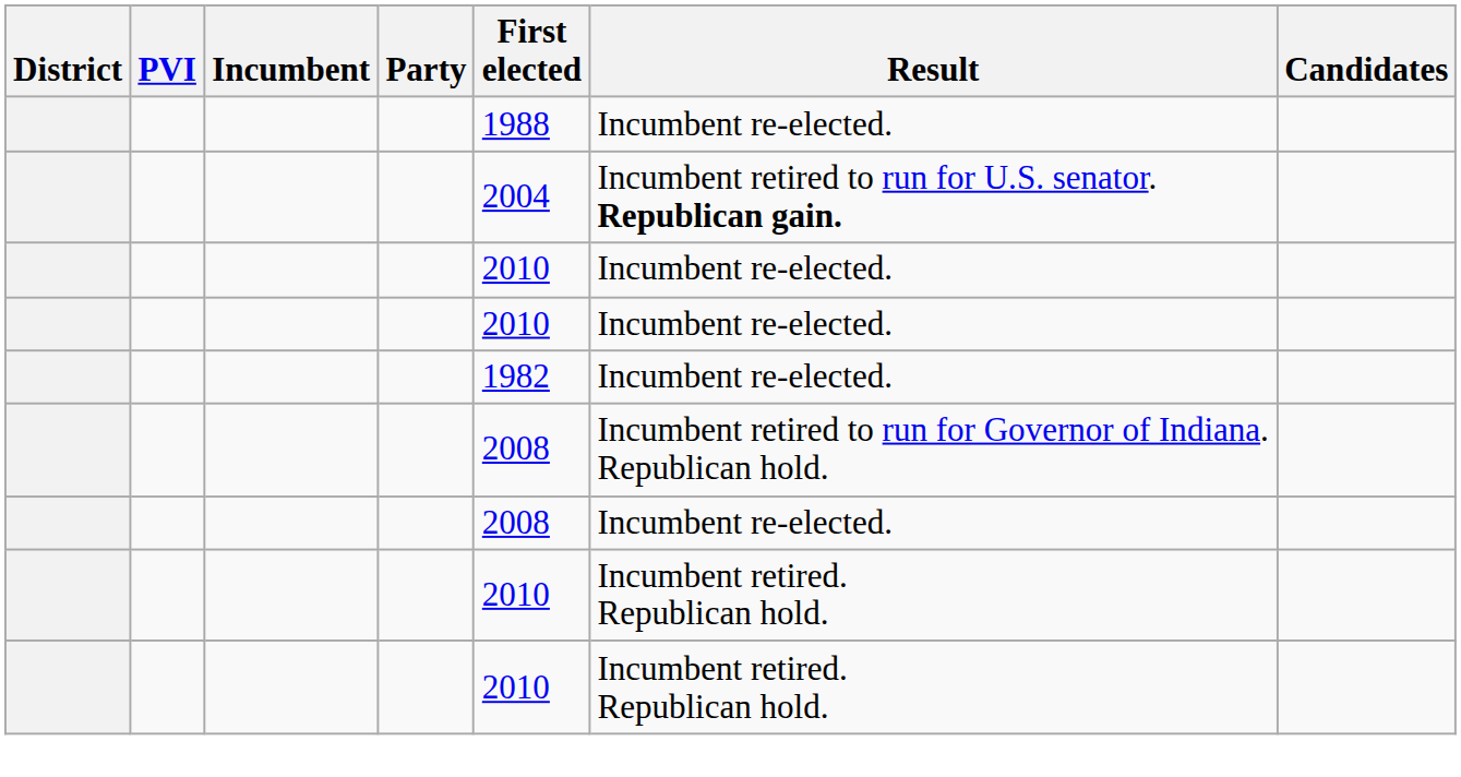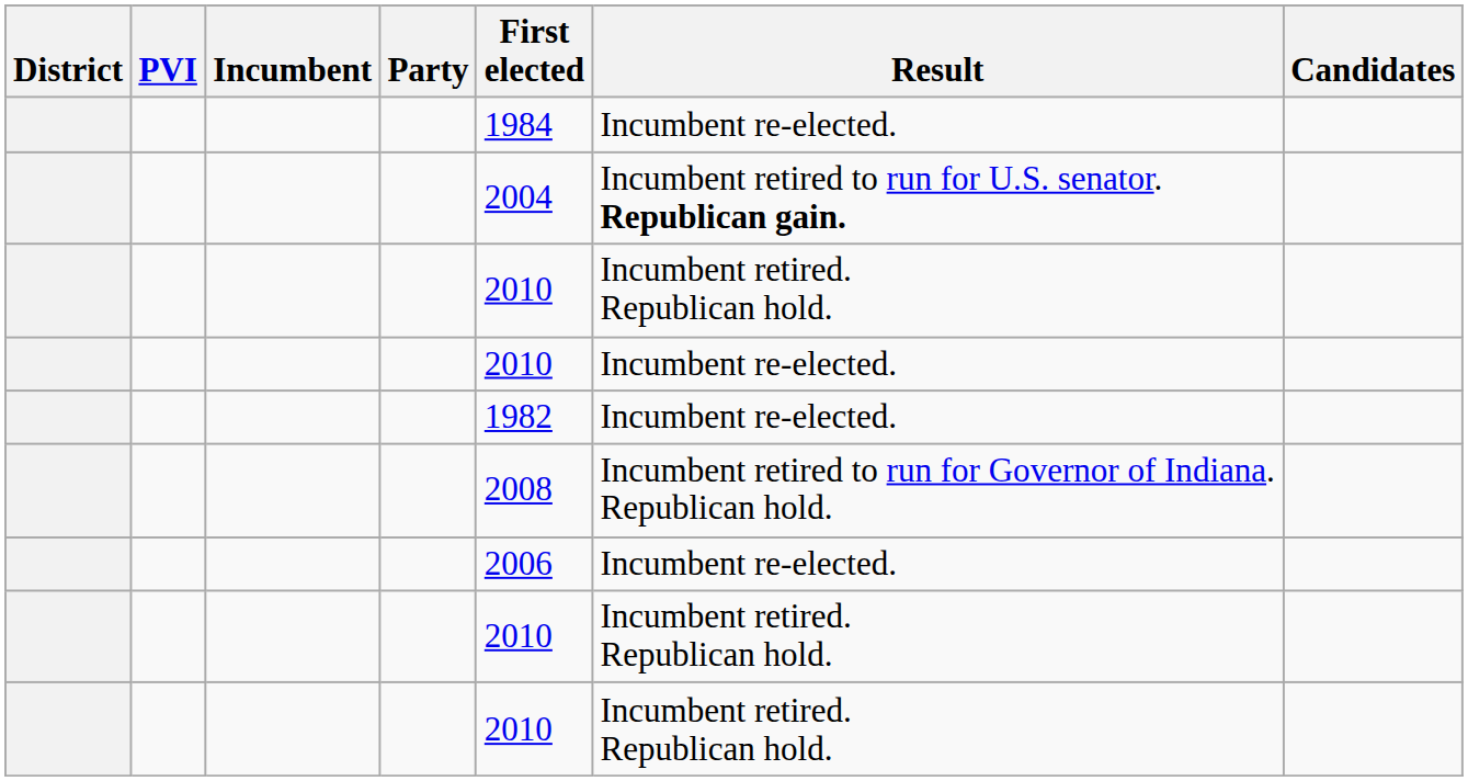row 2 | First elected: 1988 -> 1984
row 4 | Result: Incumbent re-elected. -> Incumbent retired. Republican hold.
row 8 | First elected: 2008 -> 2006
